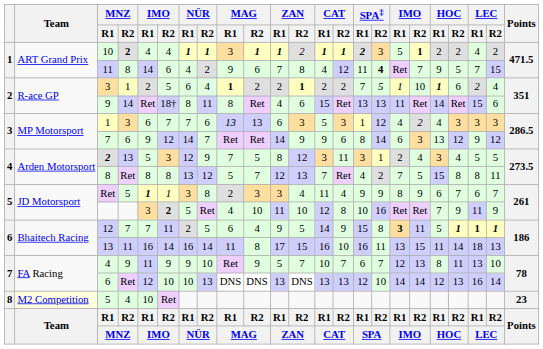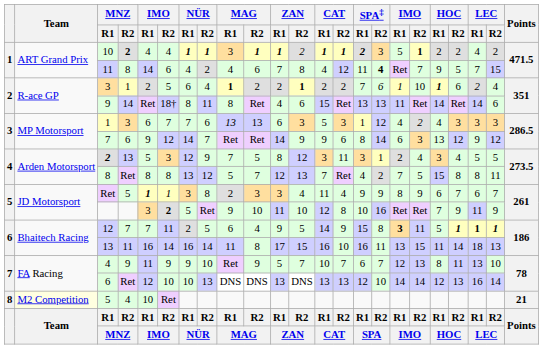row 4 | MAG / R1: 9 -> 4
row 5 | SPA‡ / R2: 5 -> 6
row 6 | LEC / R1: 15 -> 14
row 12 | MAG / R1: 4 -> 9
row 17 | Points: 23 -> 21
